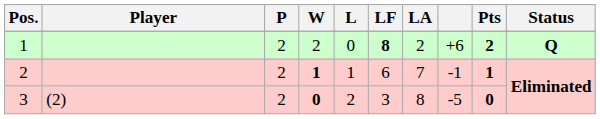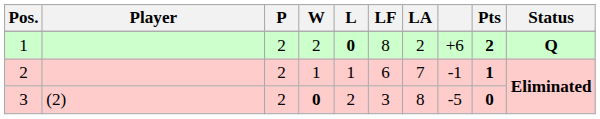row 2 | L: normal -> bold
row 2 | LF: bold -> normal
row 3 | W: bold -> normal
